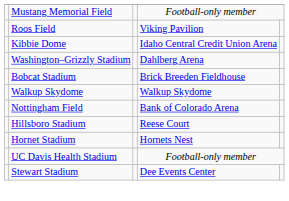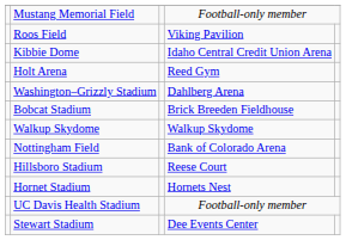+ row: Holt Arena | Reed Gym
